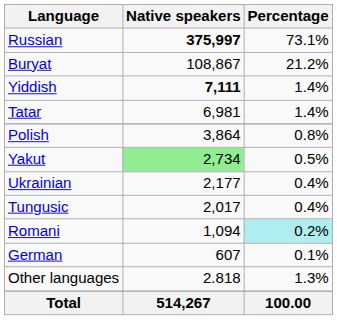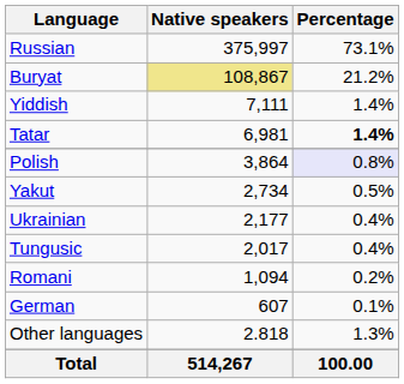Russian | Native speakers: bold -> normal
Buryat | Native speakers: no background -> khaki background
Yiddish | Native speakers: bold -> normal
Tatar | Percentage: normal -> bold
Polish | Percentage: no background -> lavender background
Yakut | Native speakers: lightgreen background -> no background
Romani | Percentage: paleturquoise background -> no background
